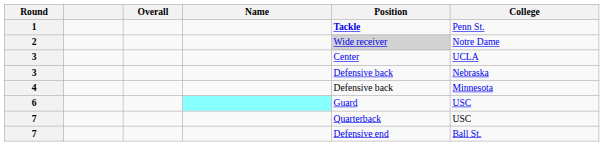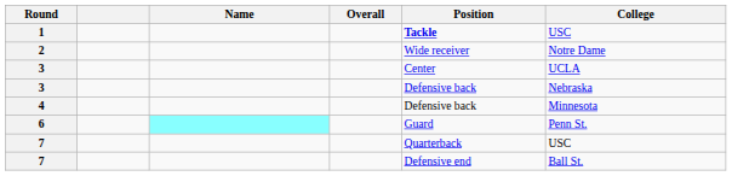columns swapped: Overall <-> Name
1 | College: Penn St. -> USC
2 | Position: lightgrey background -> no background
6 | College: USC -> Penn St.
